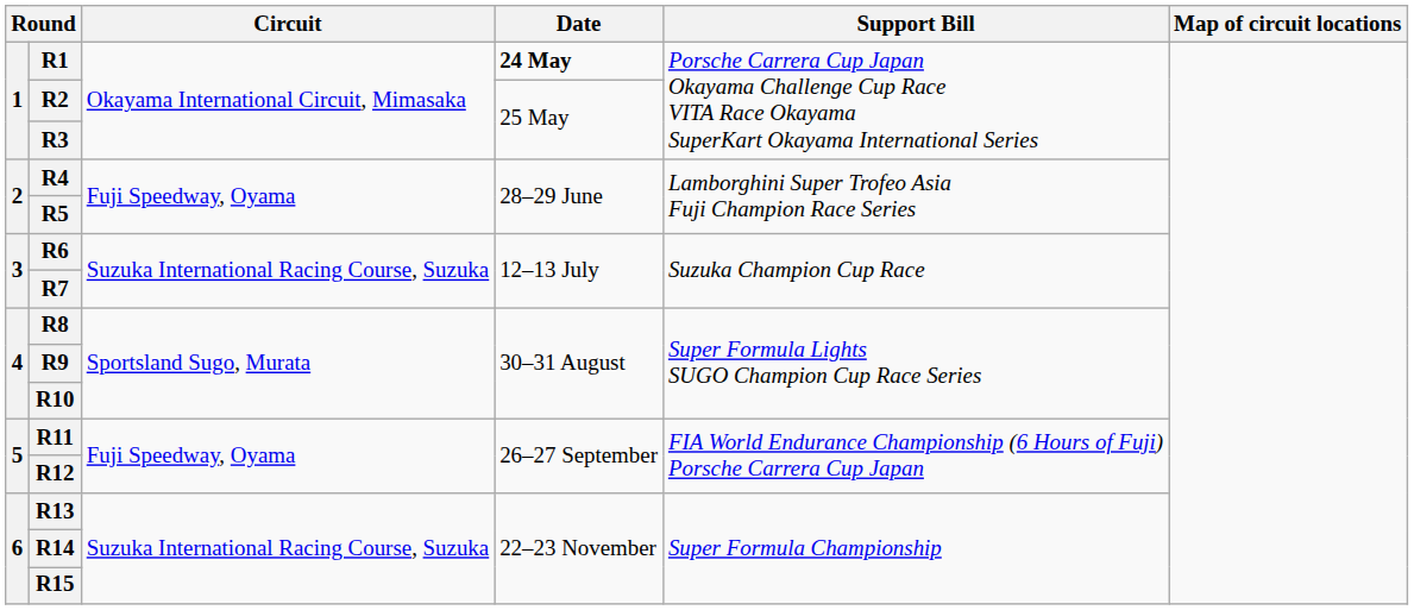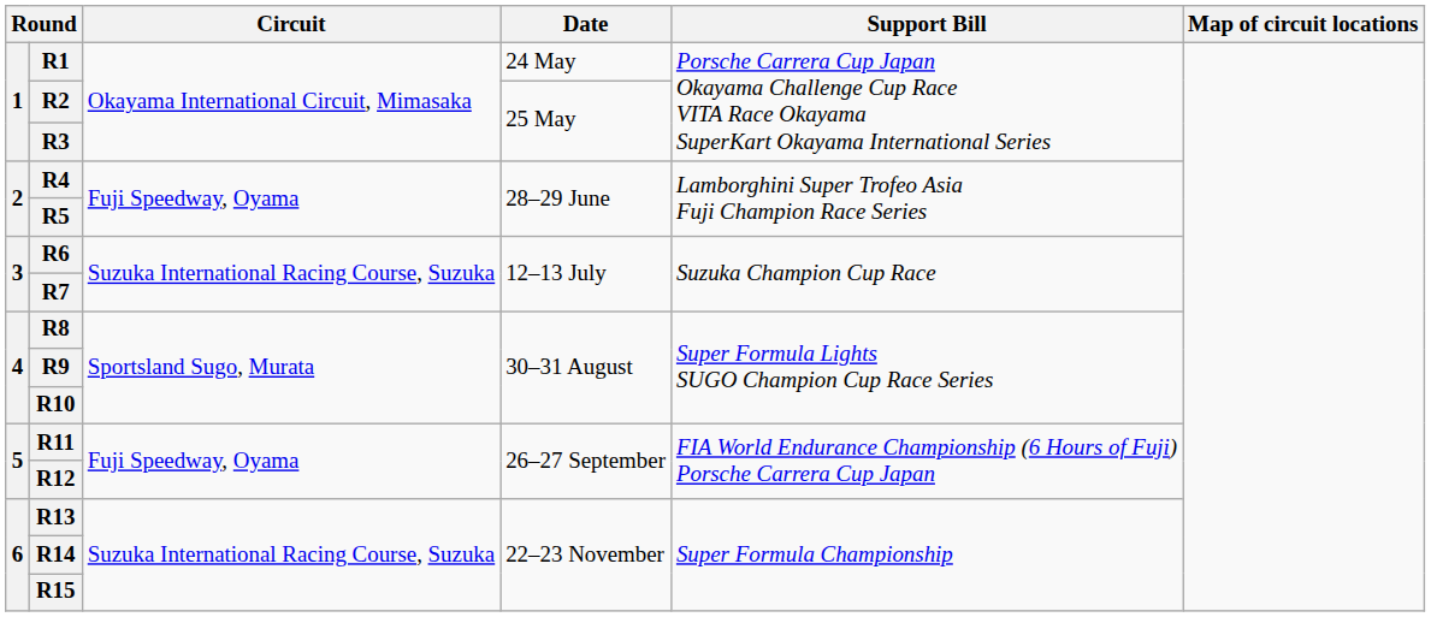R1 | Date: bold -> normal
